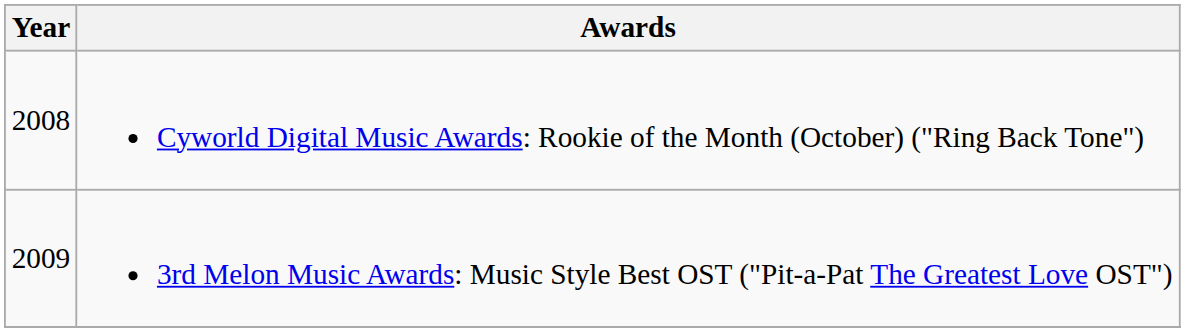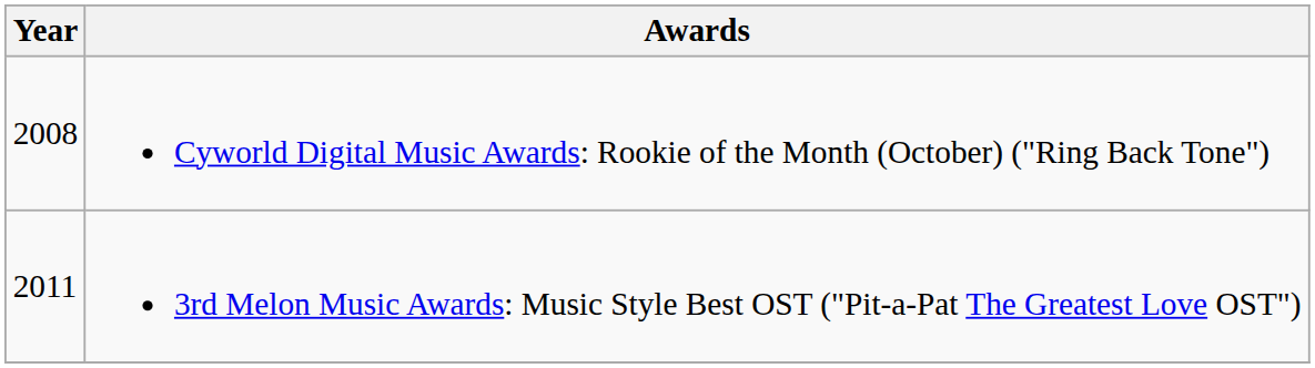row 3 | Year: 2009 -> 2011
